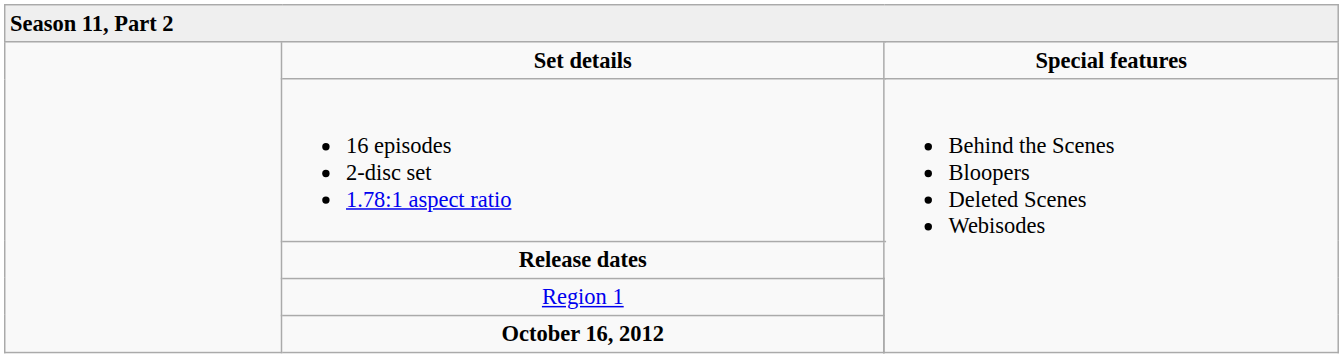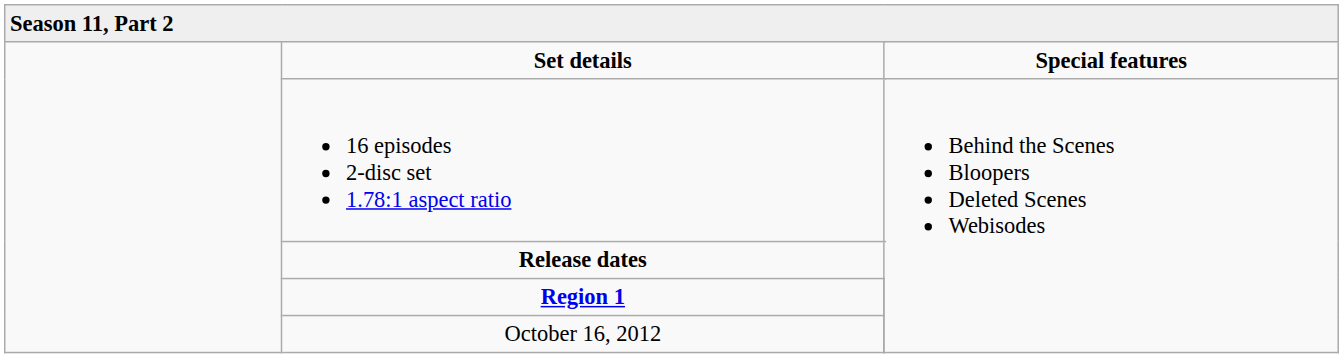Region 1 | column 2: normal -> bold
October 16, 2012 | column 2: bold -> normal
